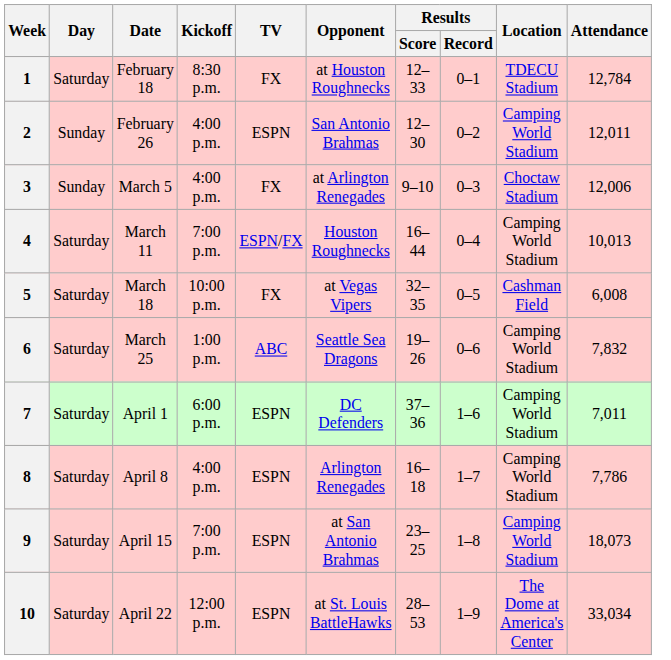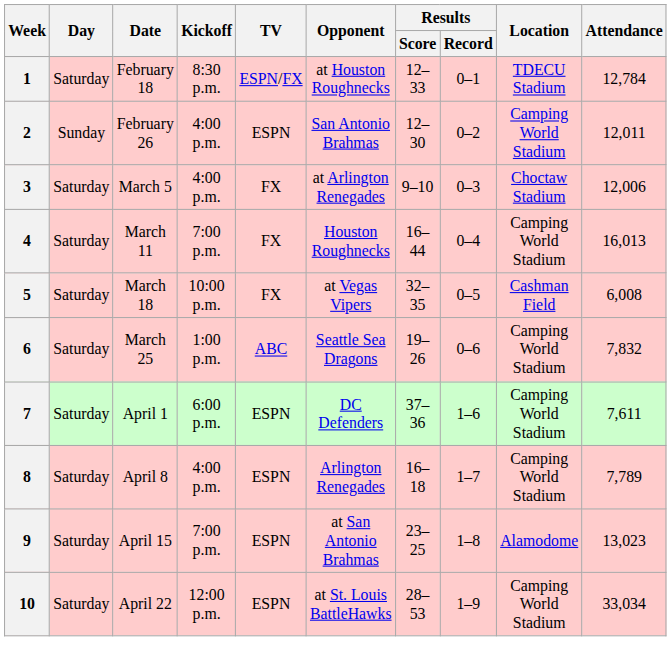1 | TV: FX -> ESPN/FX
3 | Day: Sunday -> Saturday
4 | TV: ESPN/FX -> FX
4 | Attendance: 10,013 -> 16,013
7 | Attendance: 7,011 -> 7,611
8 | Attendance: 7,786 -> 7,789
9 | Location: Camping World Stadium -> Alamodome
9 | Attendance: 18,073 -> 13,023
10 | Location: The Dome at America's Center -> Camping World Stadium
